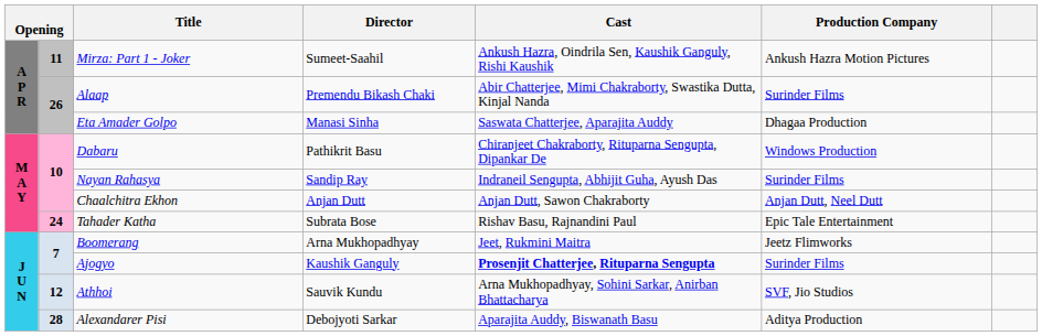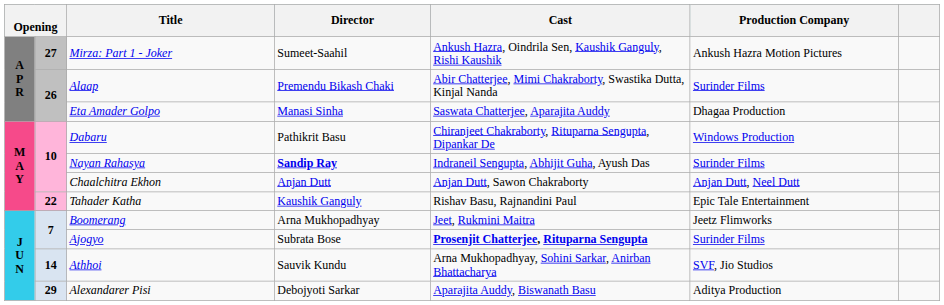Mirza: Part 1 - Joker | column 2: 11 -> 27
Nayan Rahasya | Director: normal -> bold
Tahader Katha | column 2: 24 -> 22
Tahader Katha | Director: Subrata Bose -> Kaushik Ganguly
Ajogyo | Director: Kaushik Ganguly -> Subrata Bose
Athhoi | column 2: 12 -> 14
Alexandarer Pisi | column 2: 28 -> 29
